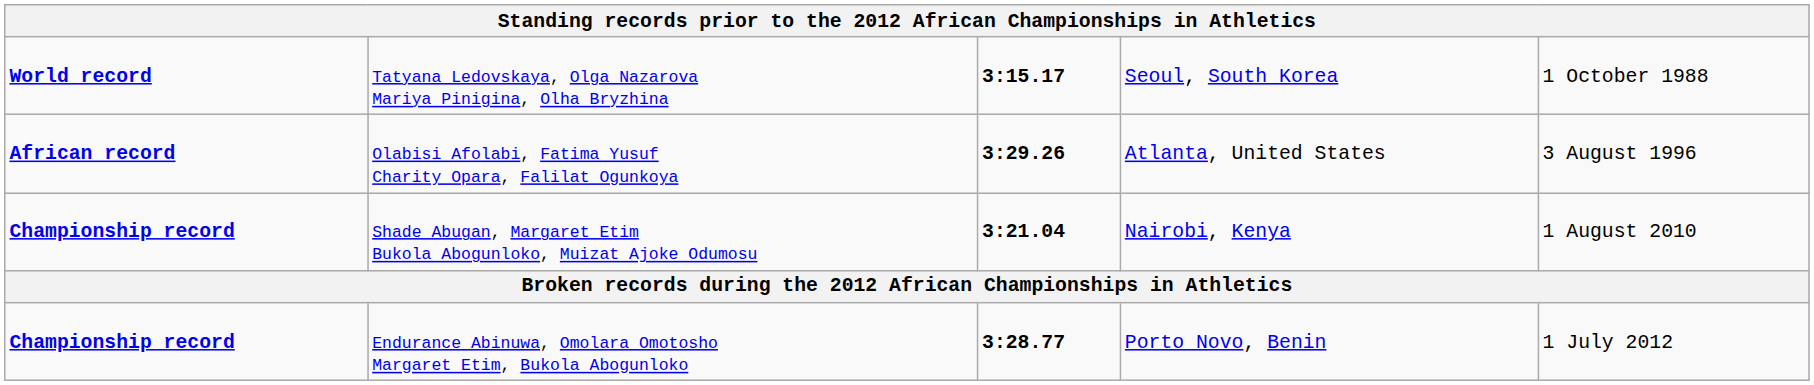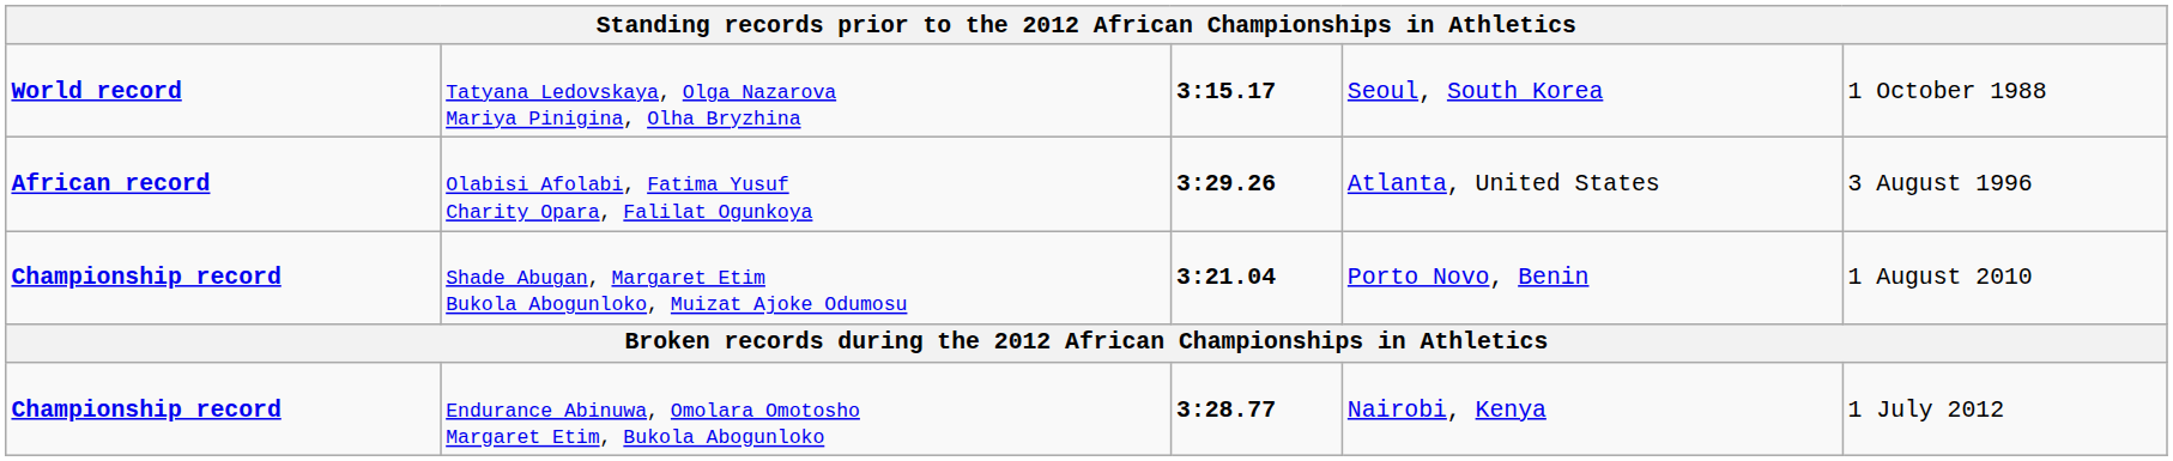row 4 | column 4: Nairobi, Kenya -> Porto Novo, Benin
row 6 | column 4: Porto Novo, Benin -> Nairobi, Kenya
